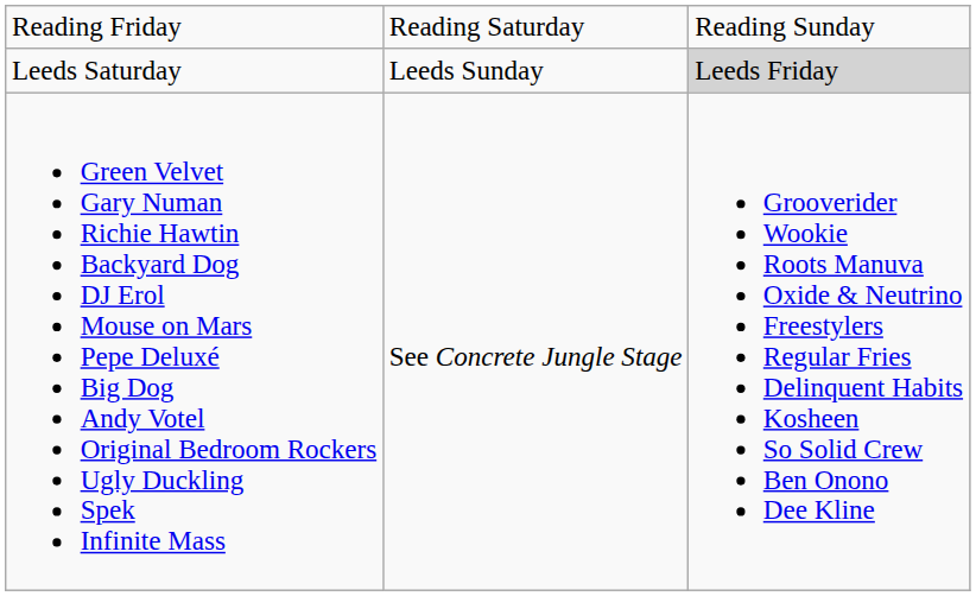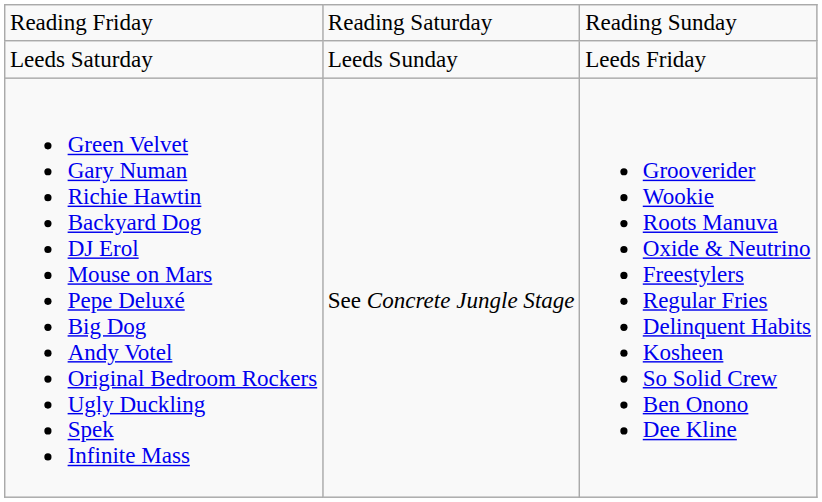Leeds Saturday | column 3: lightgrey background -> no background
